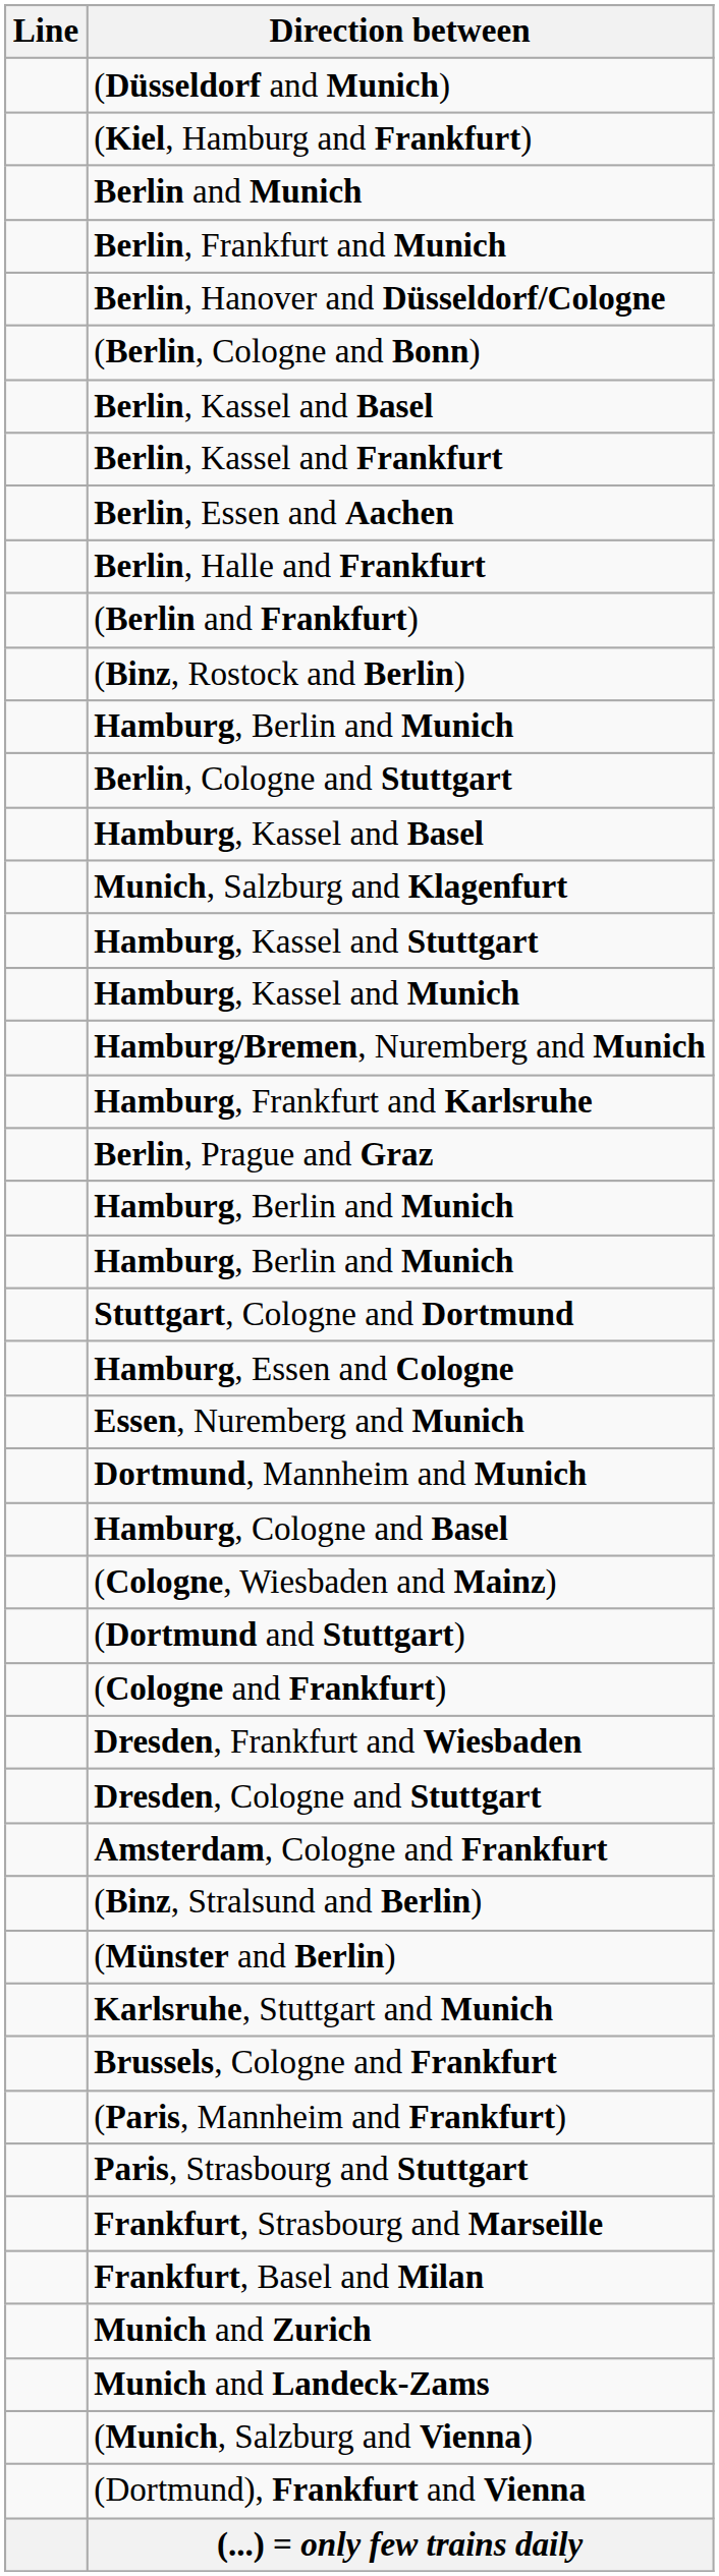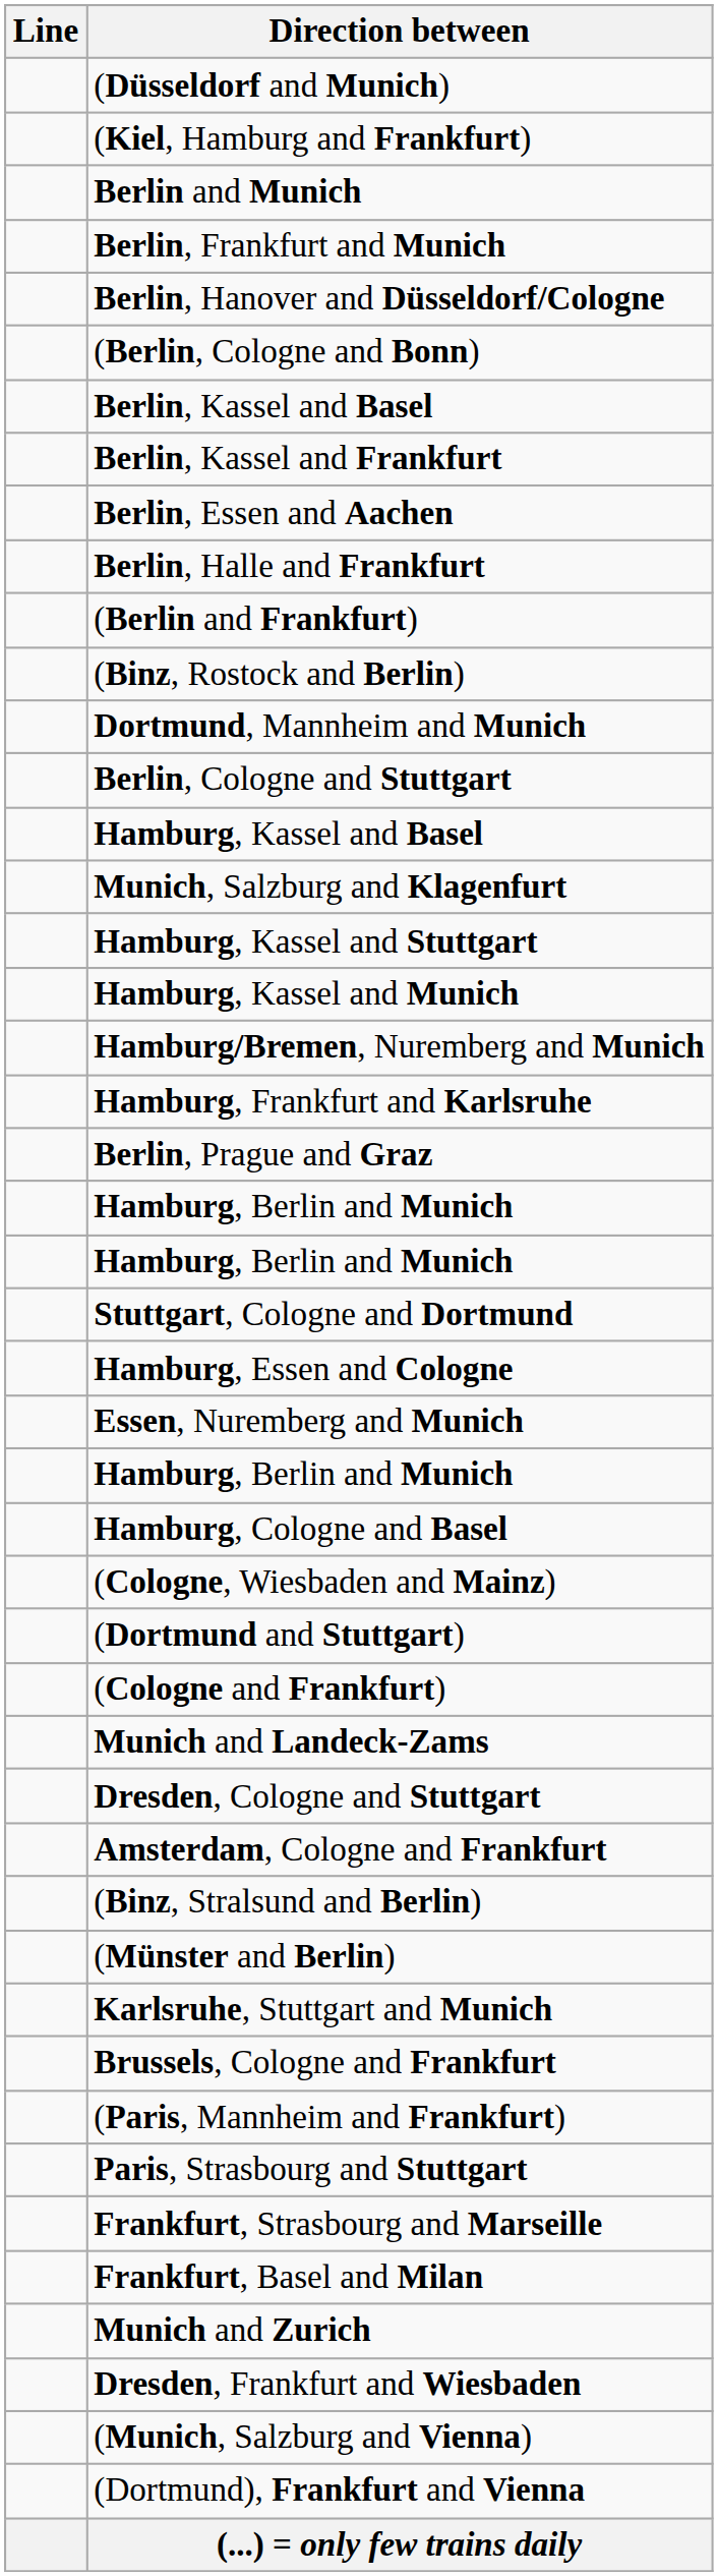row 14 | Direction between: Hamburg, Berlin and Munich -> Dortmund, Mannheim and Munich
row 28 | Direction between: Dortmund, Mannheim and Munich -> Hamburg, Berlin and Munich
row 33 | Direction between: Dresden, Frankfurt and Wiesbaden -> Munich and Landeck-Zams
row 45 | Direction between: Munich and Landeck-Zams -> Dresden, Frankfurt and Wiesbaden
